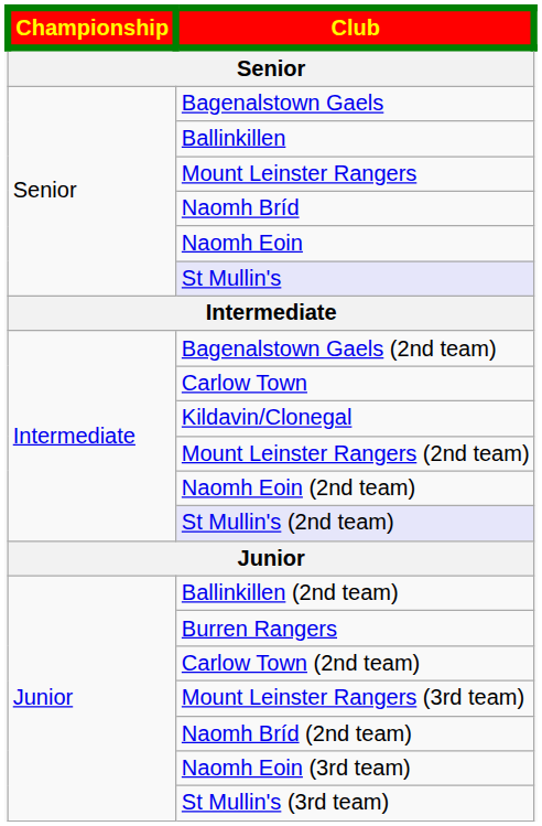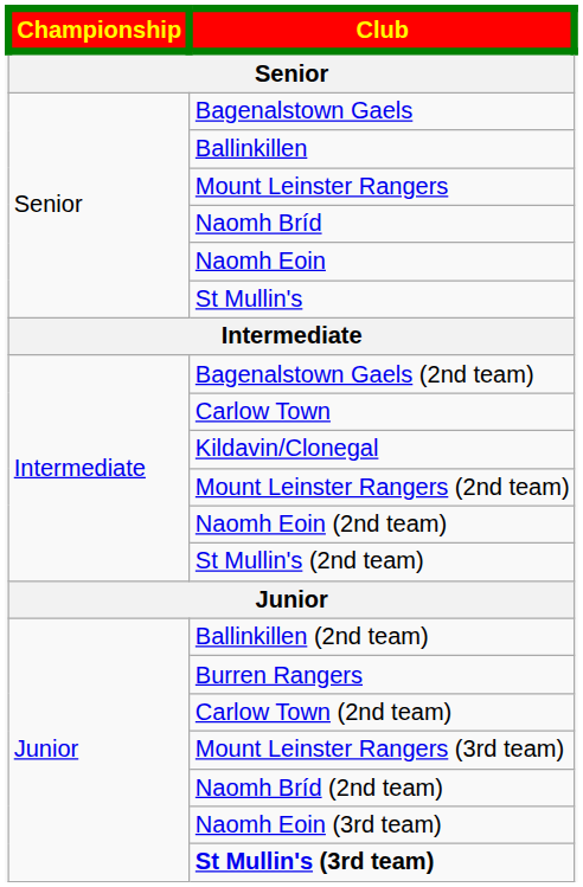St Mullin's | Club: lavender background -> no background
St Mullin's (2nd team) | Club: lavender background -> no background
St Mullin's (3rd team) | Club: normal -> bold
